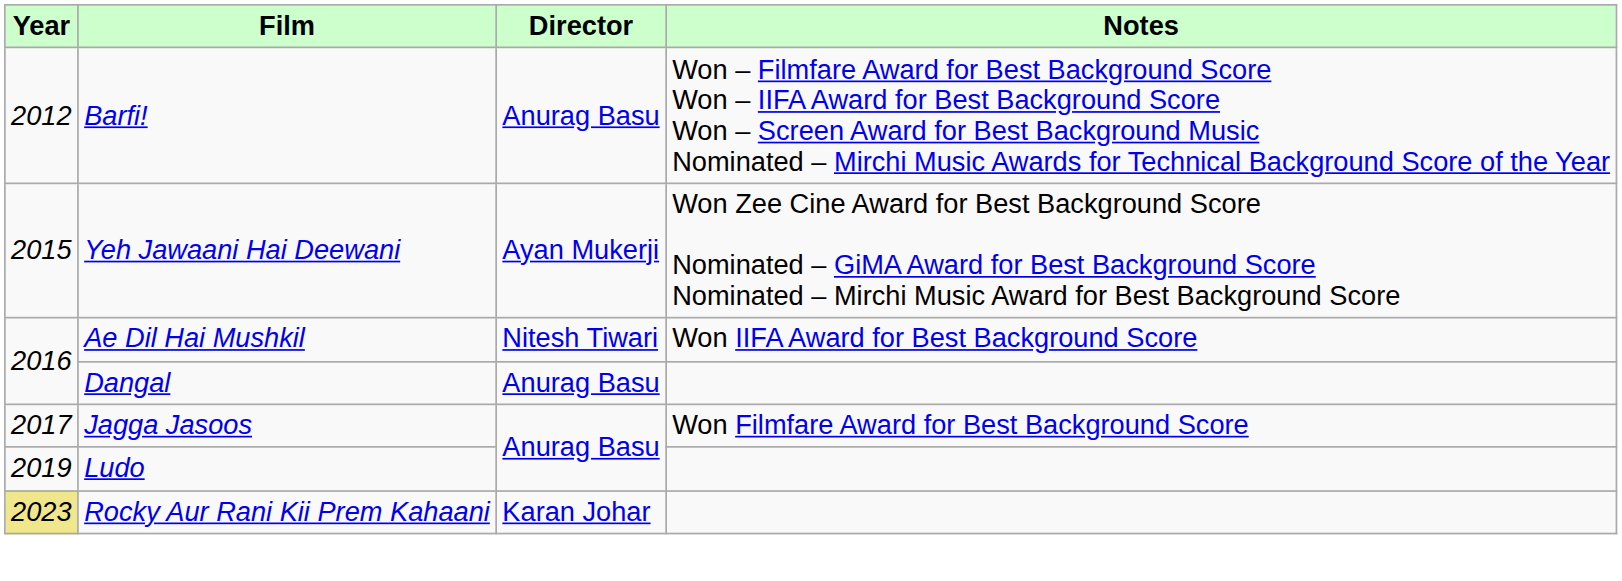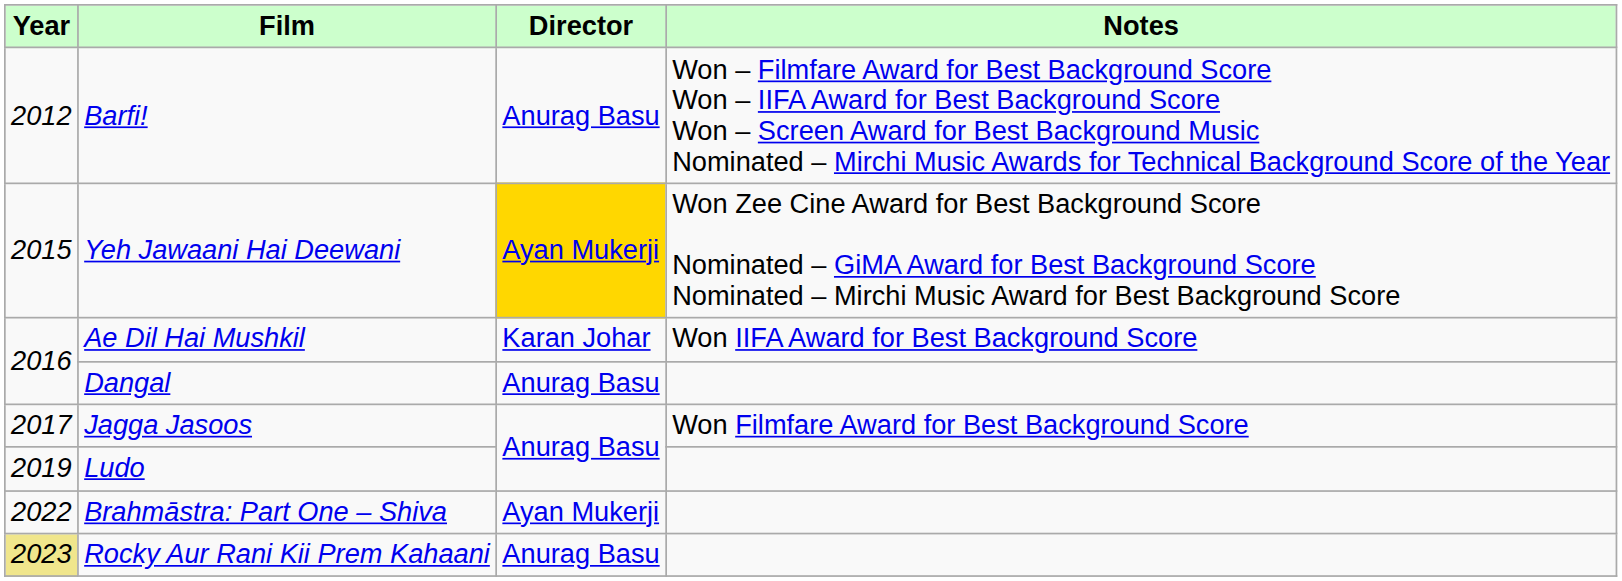Yeh Jawaani Hai Deewani | Director: no background -> gold background
Ae Dil Hai Mushkil | Director: Nitesh Tiwari -> Karan Johar
+ row: 2022 | Brahmāstra: Part One – Shiva | Ayan Mukerji
Rocky Aur Rani Kii Prem Kahaani | Director: Karan Johar -> Anurag Basu
